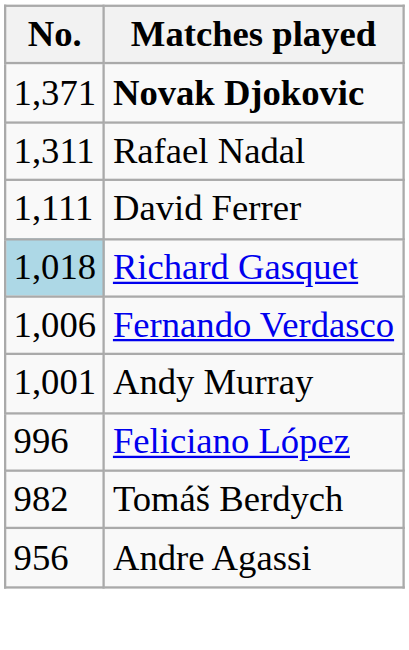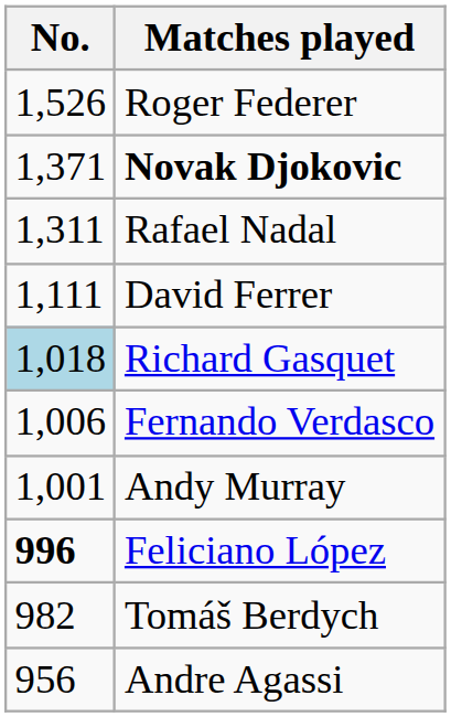+ row: 1,526 | Roger Federer
Feliciano López | No.: normal -> bold
